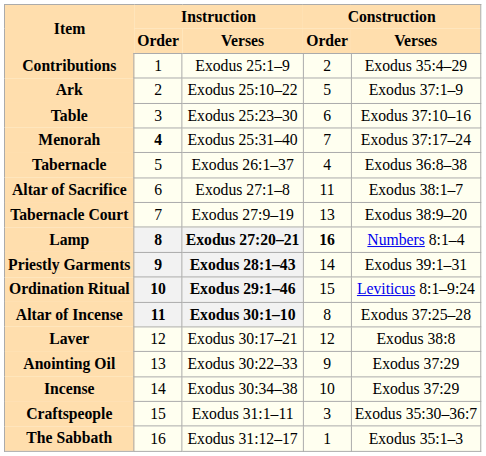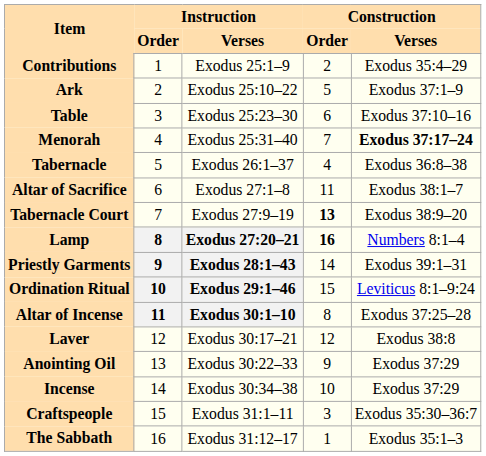Menorah | Instruction / Order: bold -> normal
Menorah | Construction / Verses: normal -> bold
Tabernacle Court | Construction / Order: normal -> bold
